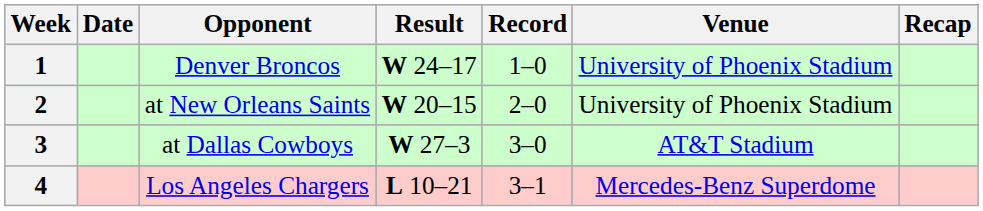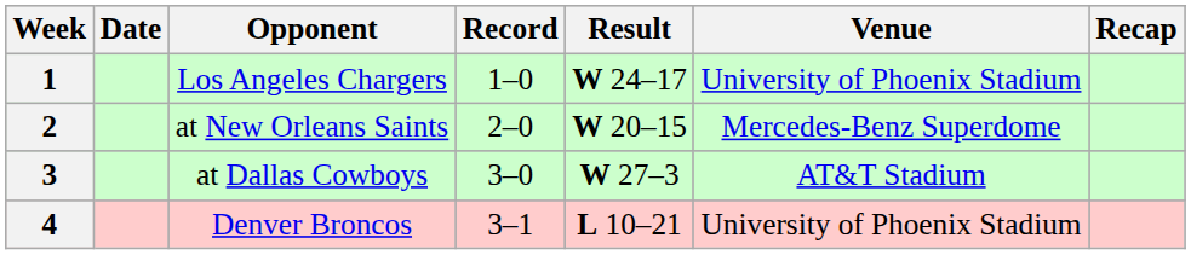columns swapped: Result <-> Record
1 | Opponent: Denver Broncos -> Los Angeles Chargers
2 | Venue: University of Phoenix Stadium -> Mercedes-Benz Superdome
4 | Opponent: Los Angeles Chargers -> Denver Broncos
4 | Venue: Mercedes-Benz Superdome -> University of Phoenix Stadium
